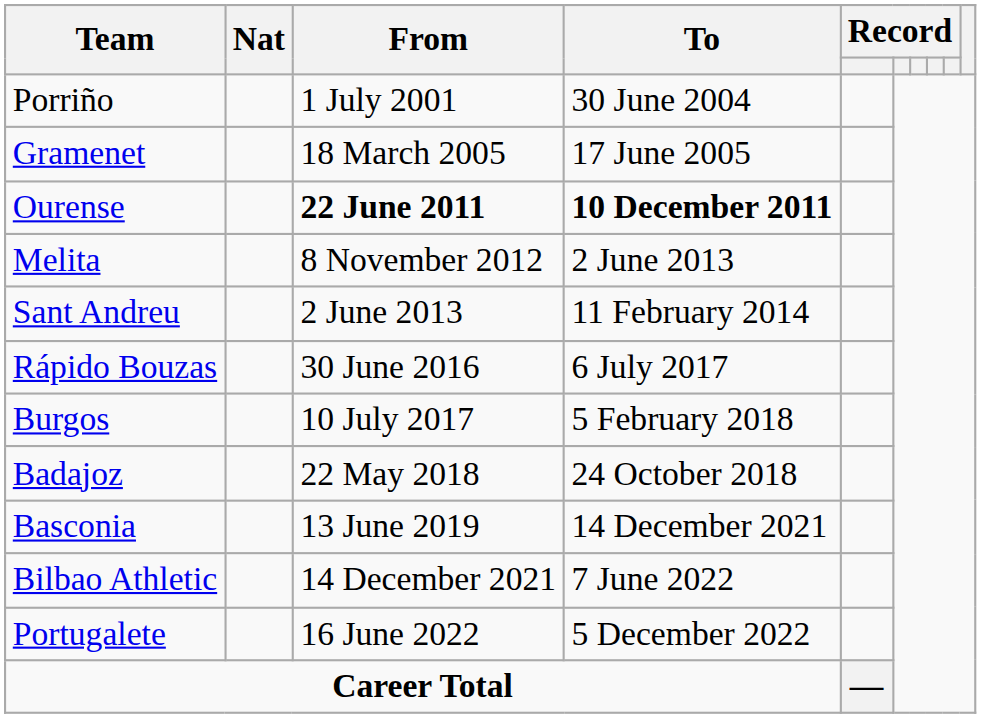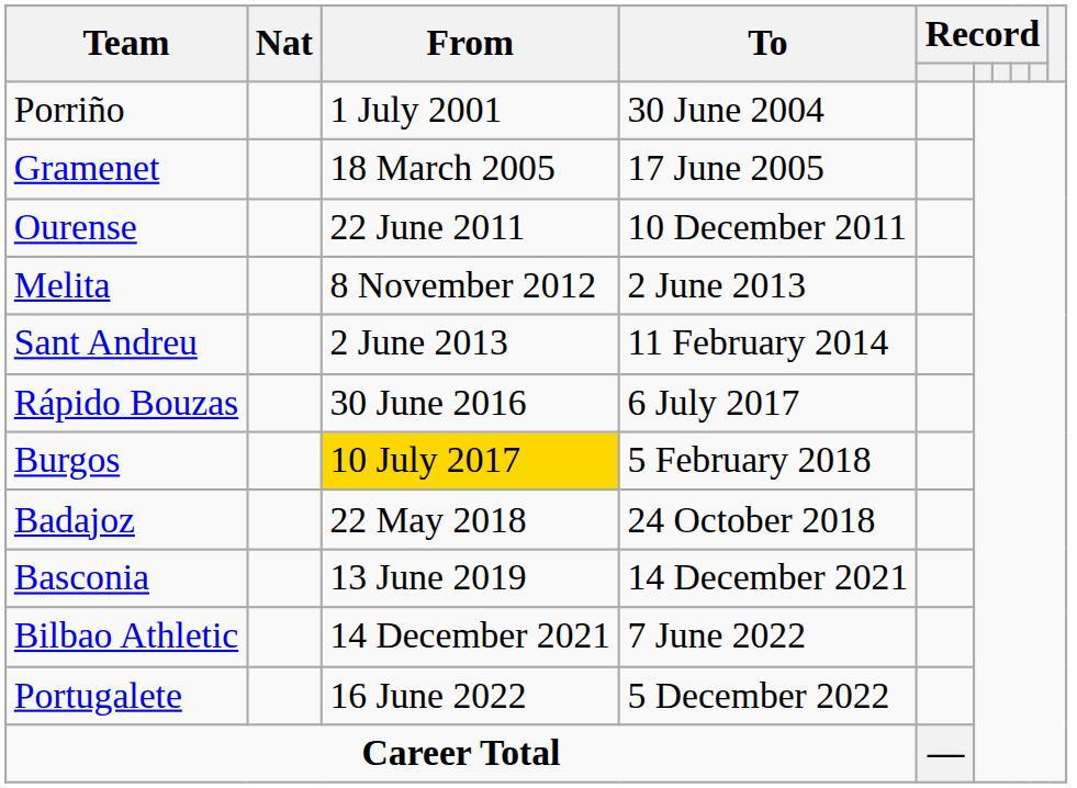Ourense | From: bold -> normal
Ourense | To: bold -> normal
Burgos | From: no background -> gold background
